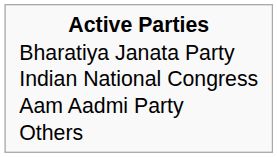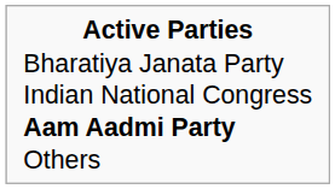row 4 | column 1: normal -> bold
